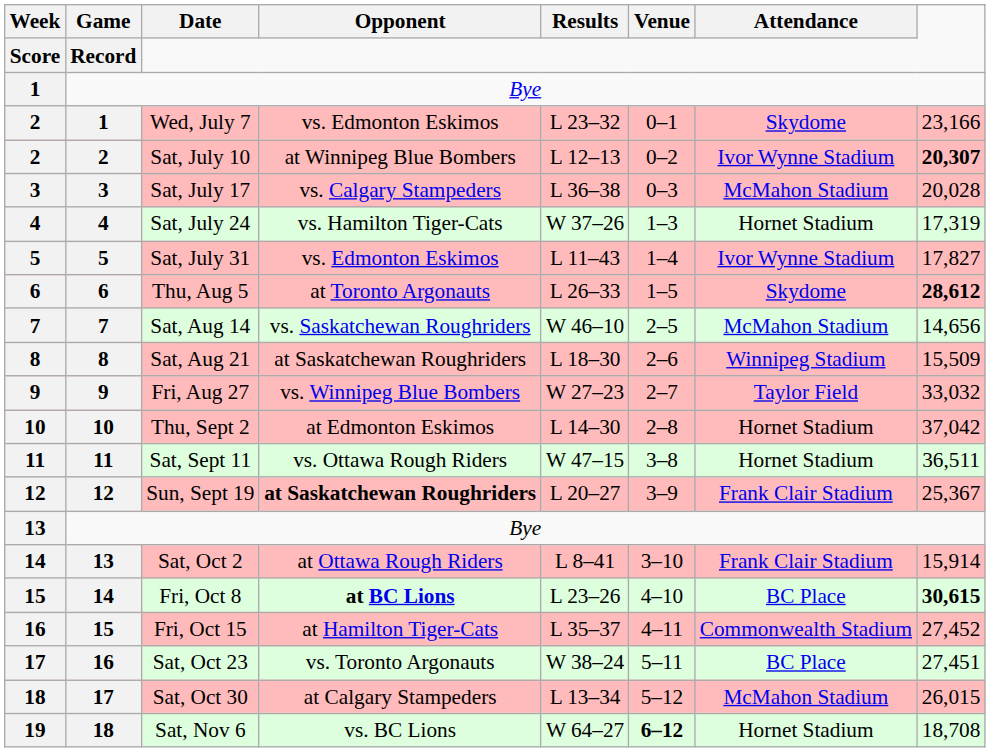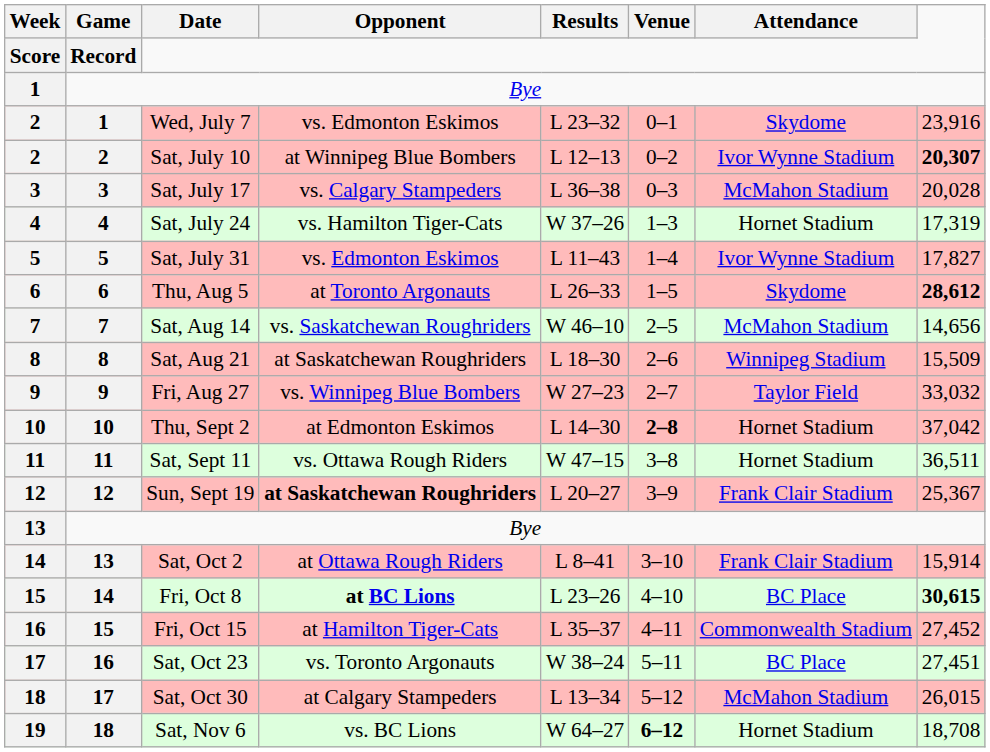Wed, July 7 | column 8: 23,166 -> 23,916
Thu, Sept 2 | Venue: normal -> bold
